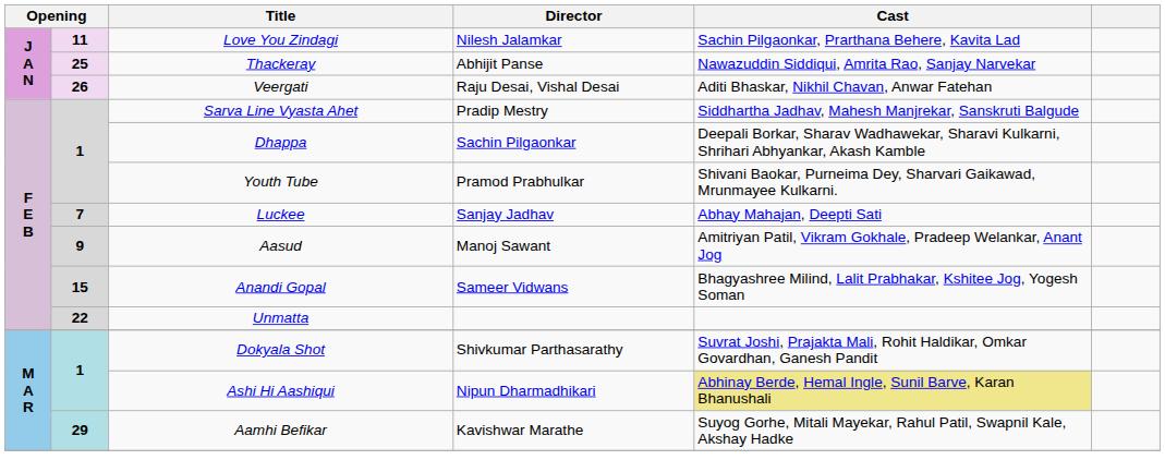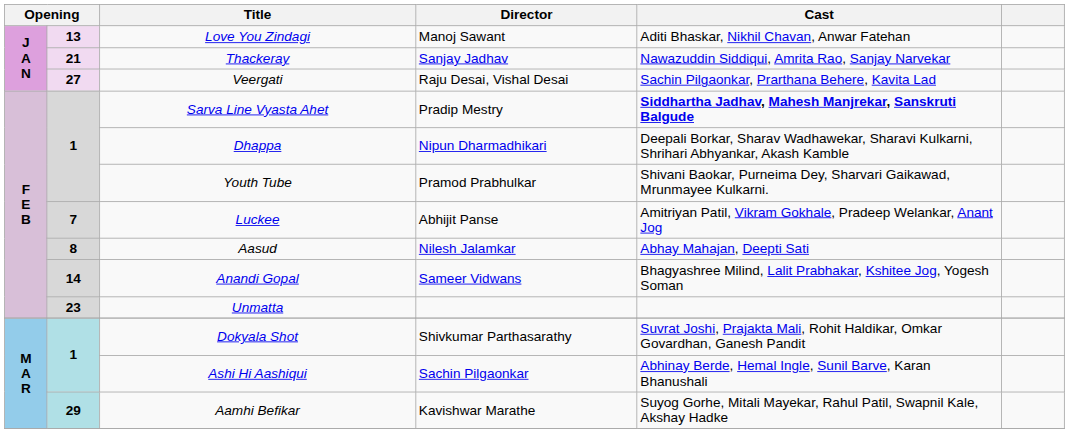Love You Zindagi | column 2: 11 -> 13
Love You Zindagi | Director: Nilesh Jalamkar -> Manoj Sawant
Love You Zindagi | Cast: Sachin Pilgaonkar, Prarthana Behere, Kavita Lad -> Aditi Bhaskar, Nikhil Chavan, Anwar Fatehan
Thackeray | column 2: 25 -> 21
Thackeray | Director: Abhijit Panse -> Sanjay Jadhav
Veergati | column 2: 26 -> 27
Veergati | Cast: Aditi Bhaskar, Nikhil Chavan, Anwar Fatehan -> Sachin Pilgaonkar, Prarthana Behere, Kavita Lad
Sarva Line Vyasta Ahet | Cast: normal -> bold
Dhappa | Director: Sachin Pilgaonkar -> Nipun Dharmadhikari
Luckee | Director: Sanjay Jadhav -> Abhijit Panse
Luckee | Cast: Abhay Mahajan, Deepti Sati -> Amitriyan Patil, Vikram Gokhale, Pradeep Welankar, Anant Jog
Aasud | column 2: 9 -> 8
Aasud | Director: Manoj Sawant -> Nilesh Jalamkar
Aasud | Cast: Amitriyan Patil, Vikram Gokhale, Pradeep Welankar, Anant Jog -> Abhay Mahajan, Deepti Sati
Anandi Gopal | column 2: 15 -> 14
Unmatta | column 2: 22 -> 23
Ashi Hi Aashiqui | Director: Nipun Dharmadhikari -> Sachin Pilgaonkar
Ashi Hi Aashiqui | Cast: khaki background -> no background
